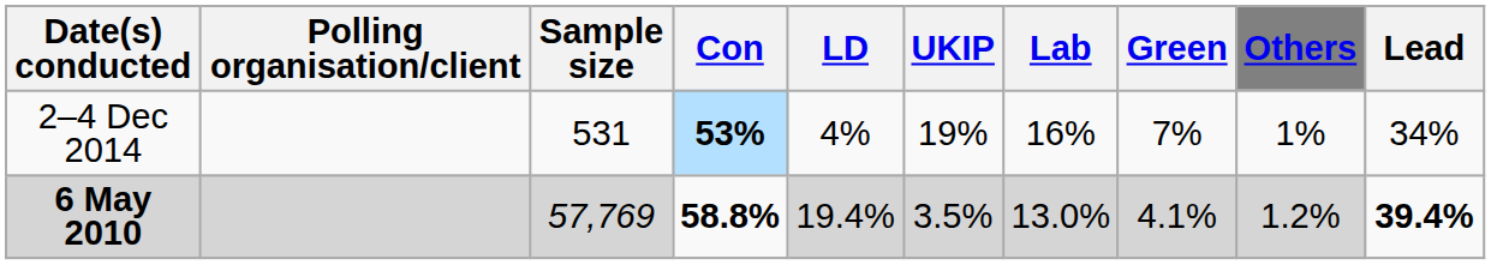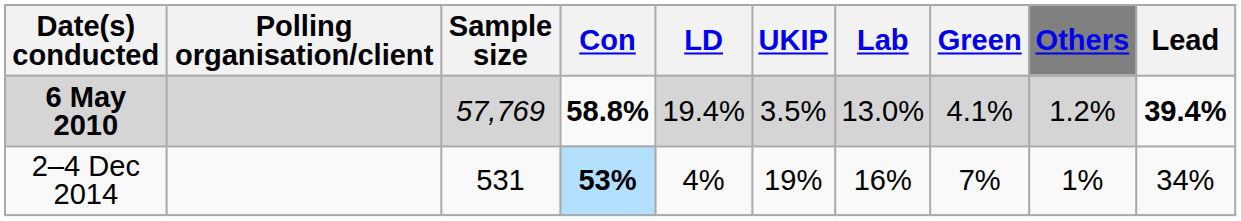rows swapped: 2–4 Dec 2014 <-> 6 May 2010
